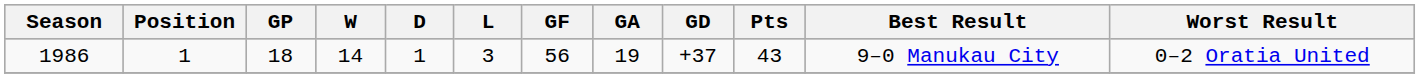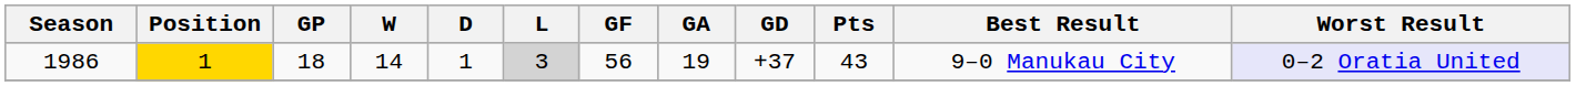1986 | Position: no background -> gold background
1986 | L: no background -> lightgrey background
1986 | Worst Result: no background -> lavender background
